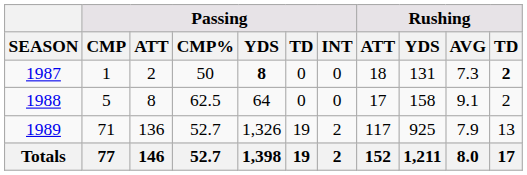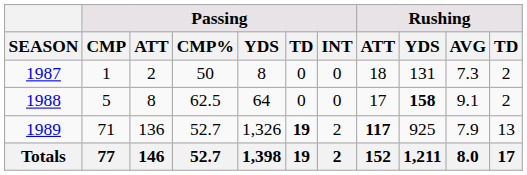1987 | Passing / YDS: bold -> normal
1987 | Rushing / TD: bold -> normal
1988 | Rushing / YDS: normal -> bold
1989 | Passing / TD: normal -> bold
1989 | Rushing / ATT: normal -> bold
